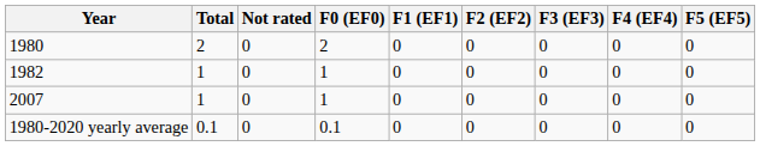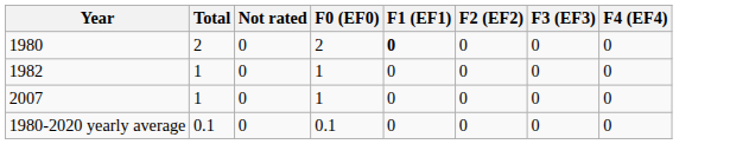- column: F5 (EF5) | 0 | 0 | 0 | 0
1980 | F1 (EF1): normal -> bold
